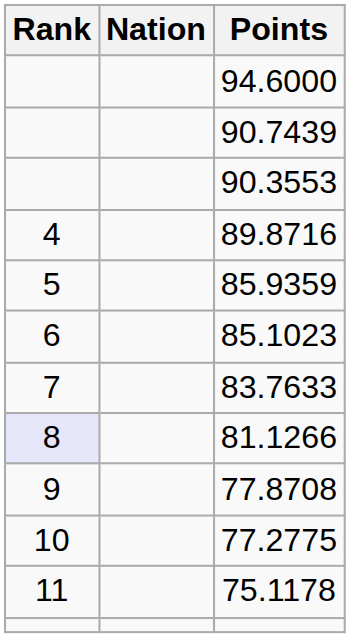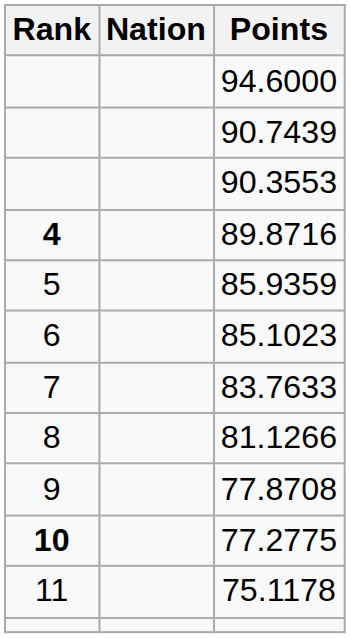89.8716 | Rank: normal -> bold
81.1266 | Rank: lavender background -> no background
77.2775 | Rank: normal -> bold
